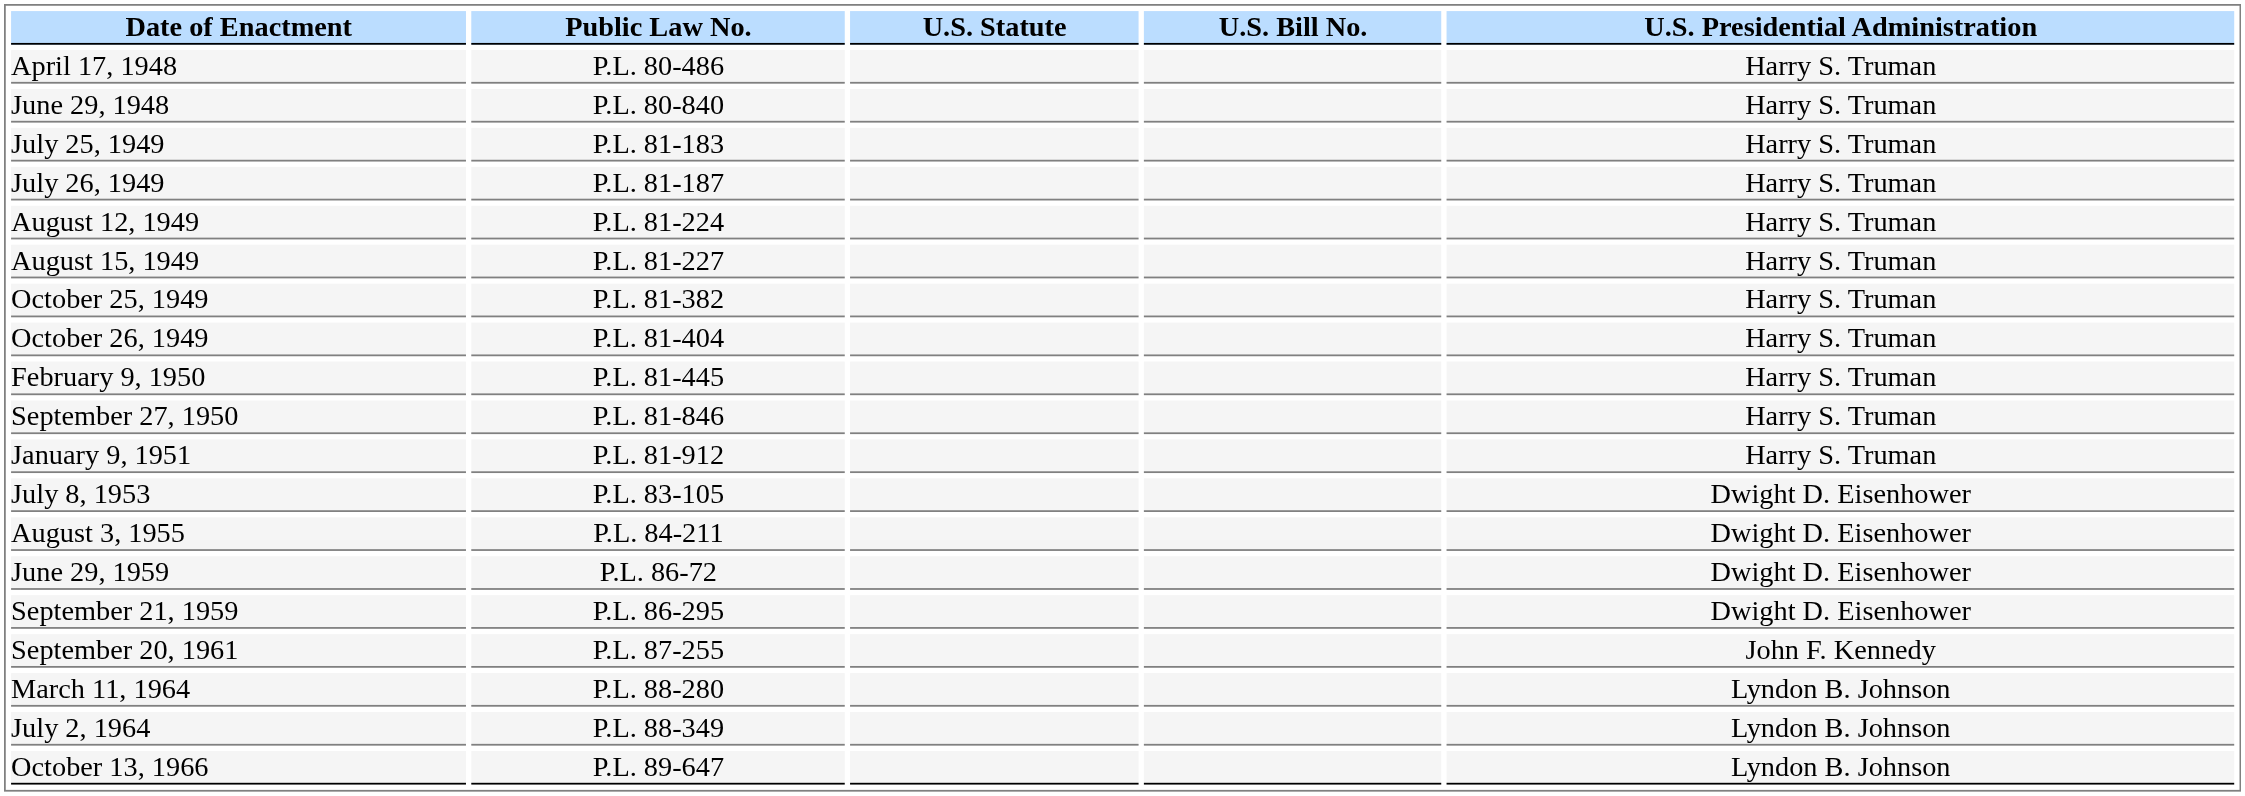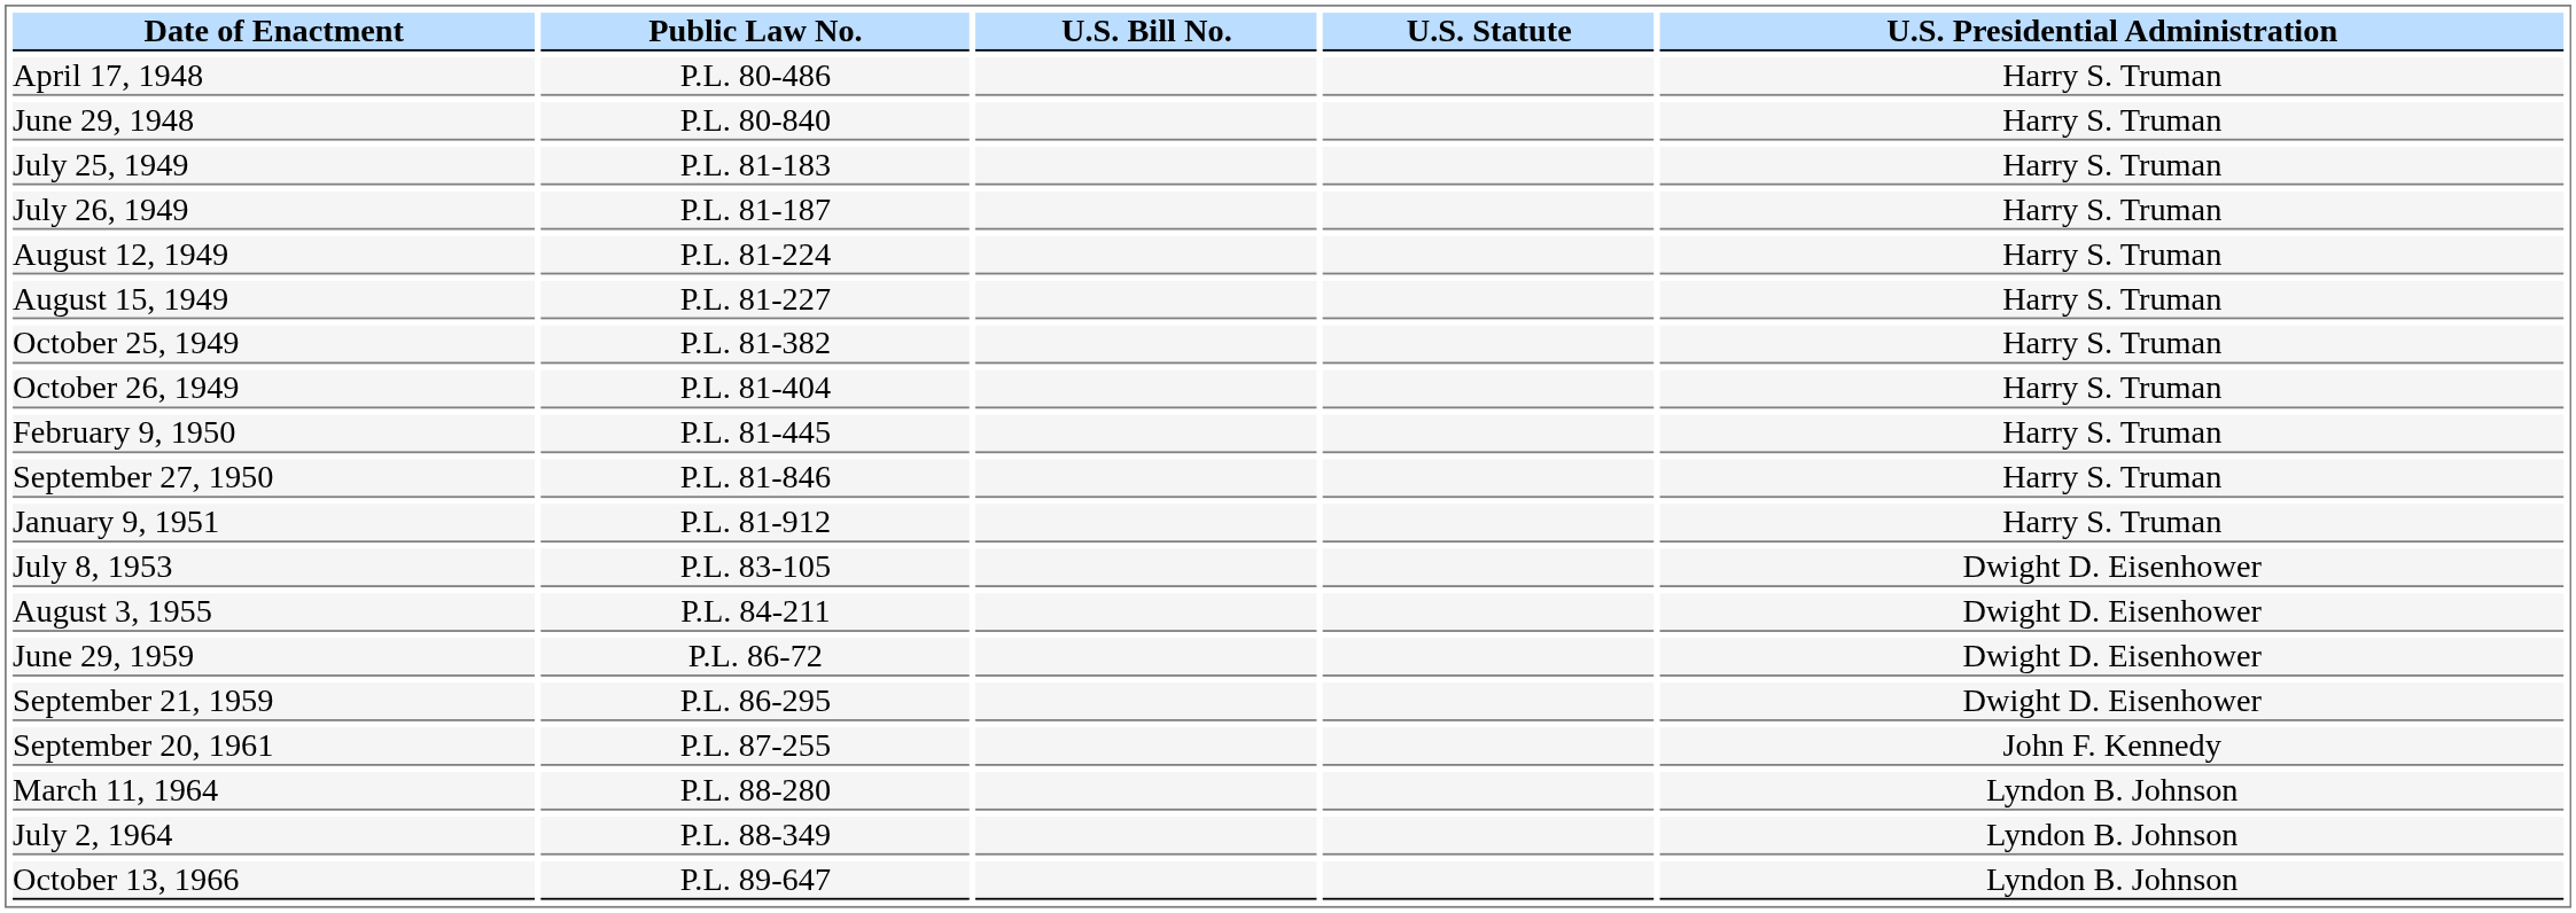columns swapped: U.S. Statute <-> U.S. Bill No.
